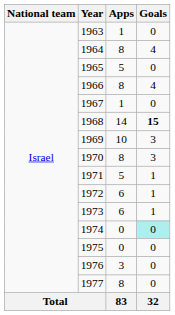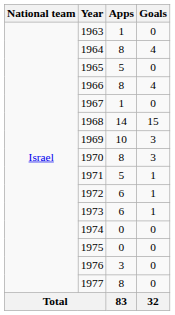1968 | Goals: bold -> normal
1974 | Goals: paleturquoise background -> no background
